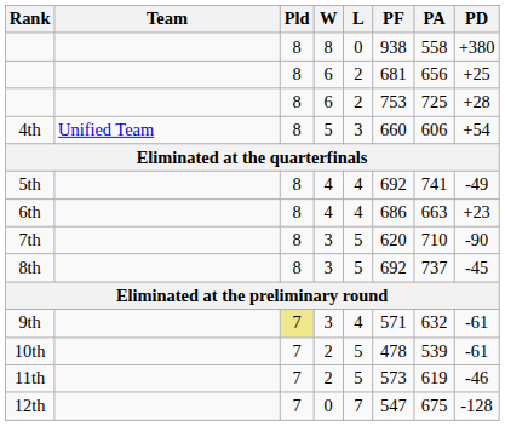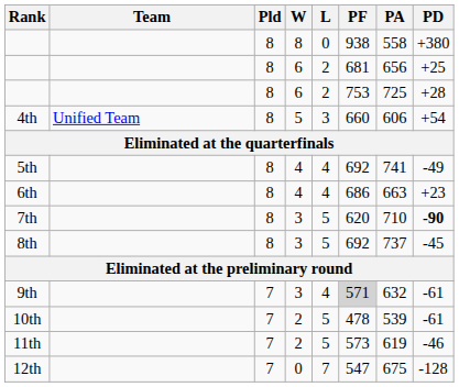7th | PD: normal -> bold
9th | Pld: khaki background -> no background
9th | PF: no background -> lightgrey background
